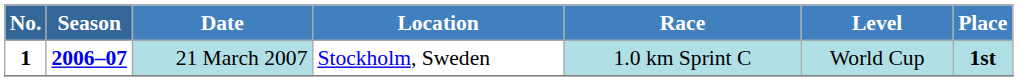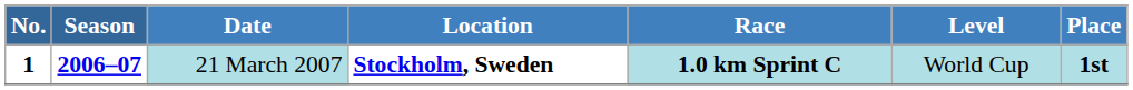21 March 2007 | Location: normal -> bold
21 March 2007 | Race: normal -> bold
